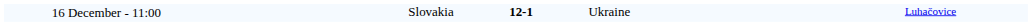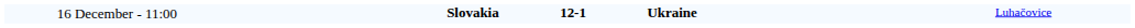Slovakia | column 2: normal -> bold
Slovakia | column 4: normal -> bold
